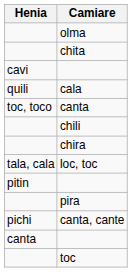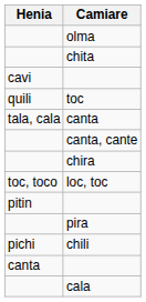row 5 | Camiare: cala -> toc
row 6 | Henia: toc, toco -> tala, cala
row 7 | Camiare: chili -> canta, cante
row 9 | Henia: tala, cala -> toc, toco
row 12 | Camiare: canta, cante -> chili
row 14 | Camiare: toc -> cala
